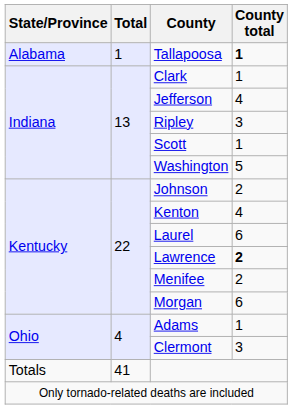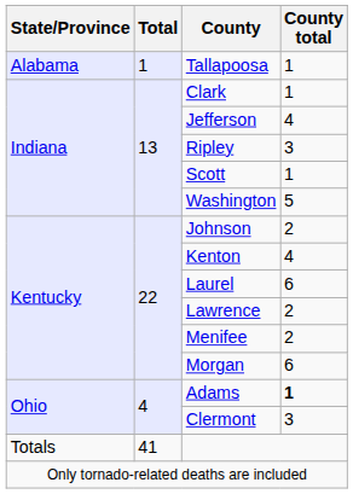Tallapoosa | County total: bold -> normal
Lawrence | County total: bold -> normal
Adams | County total: normal -> bold
